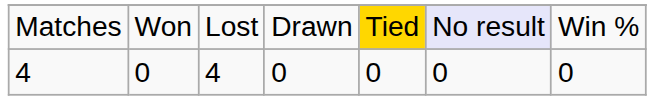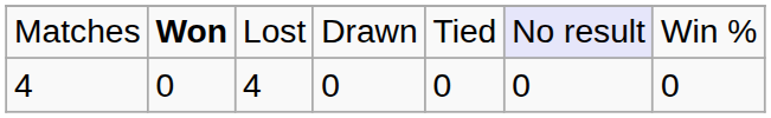Matches | column 2: normal -> bold
Matches | column 5: gold background -> no background
